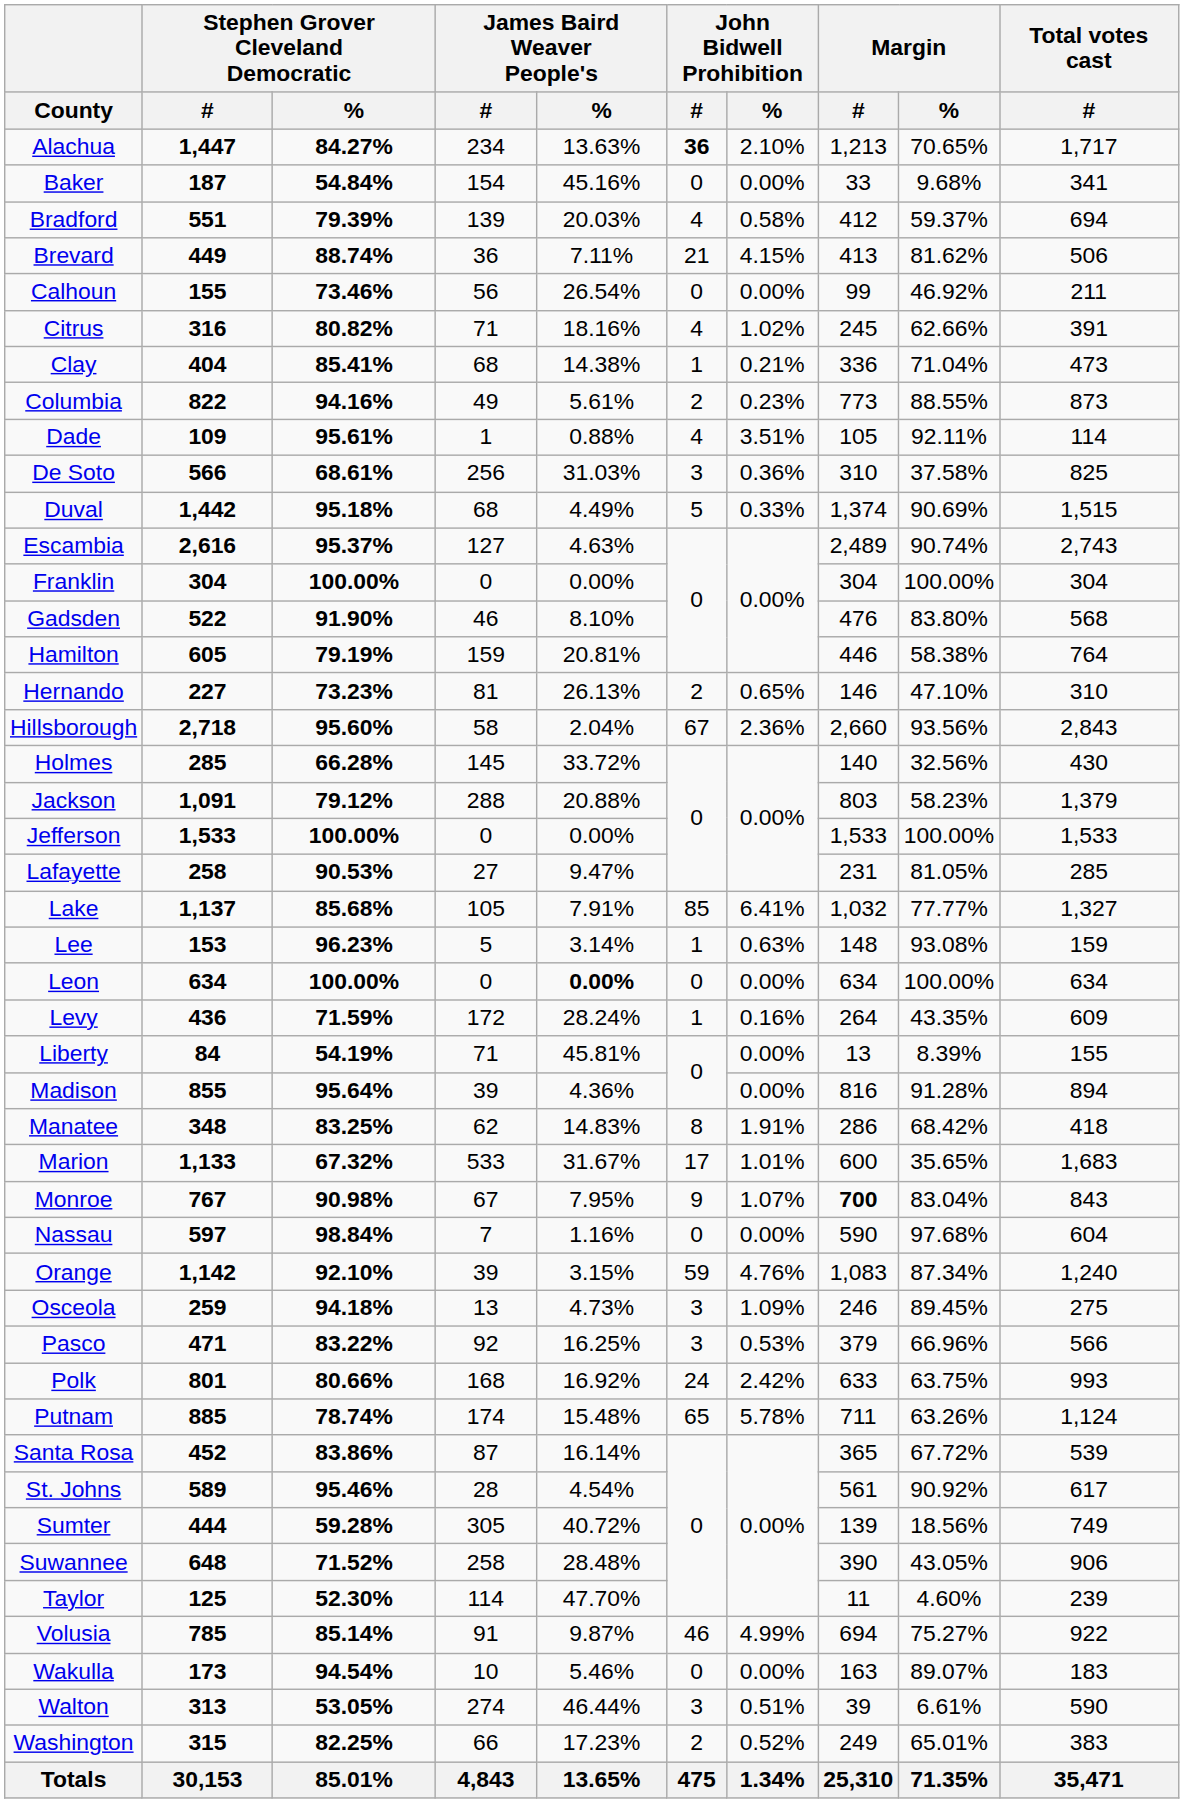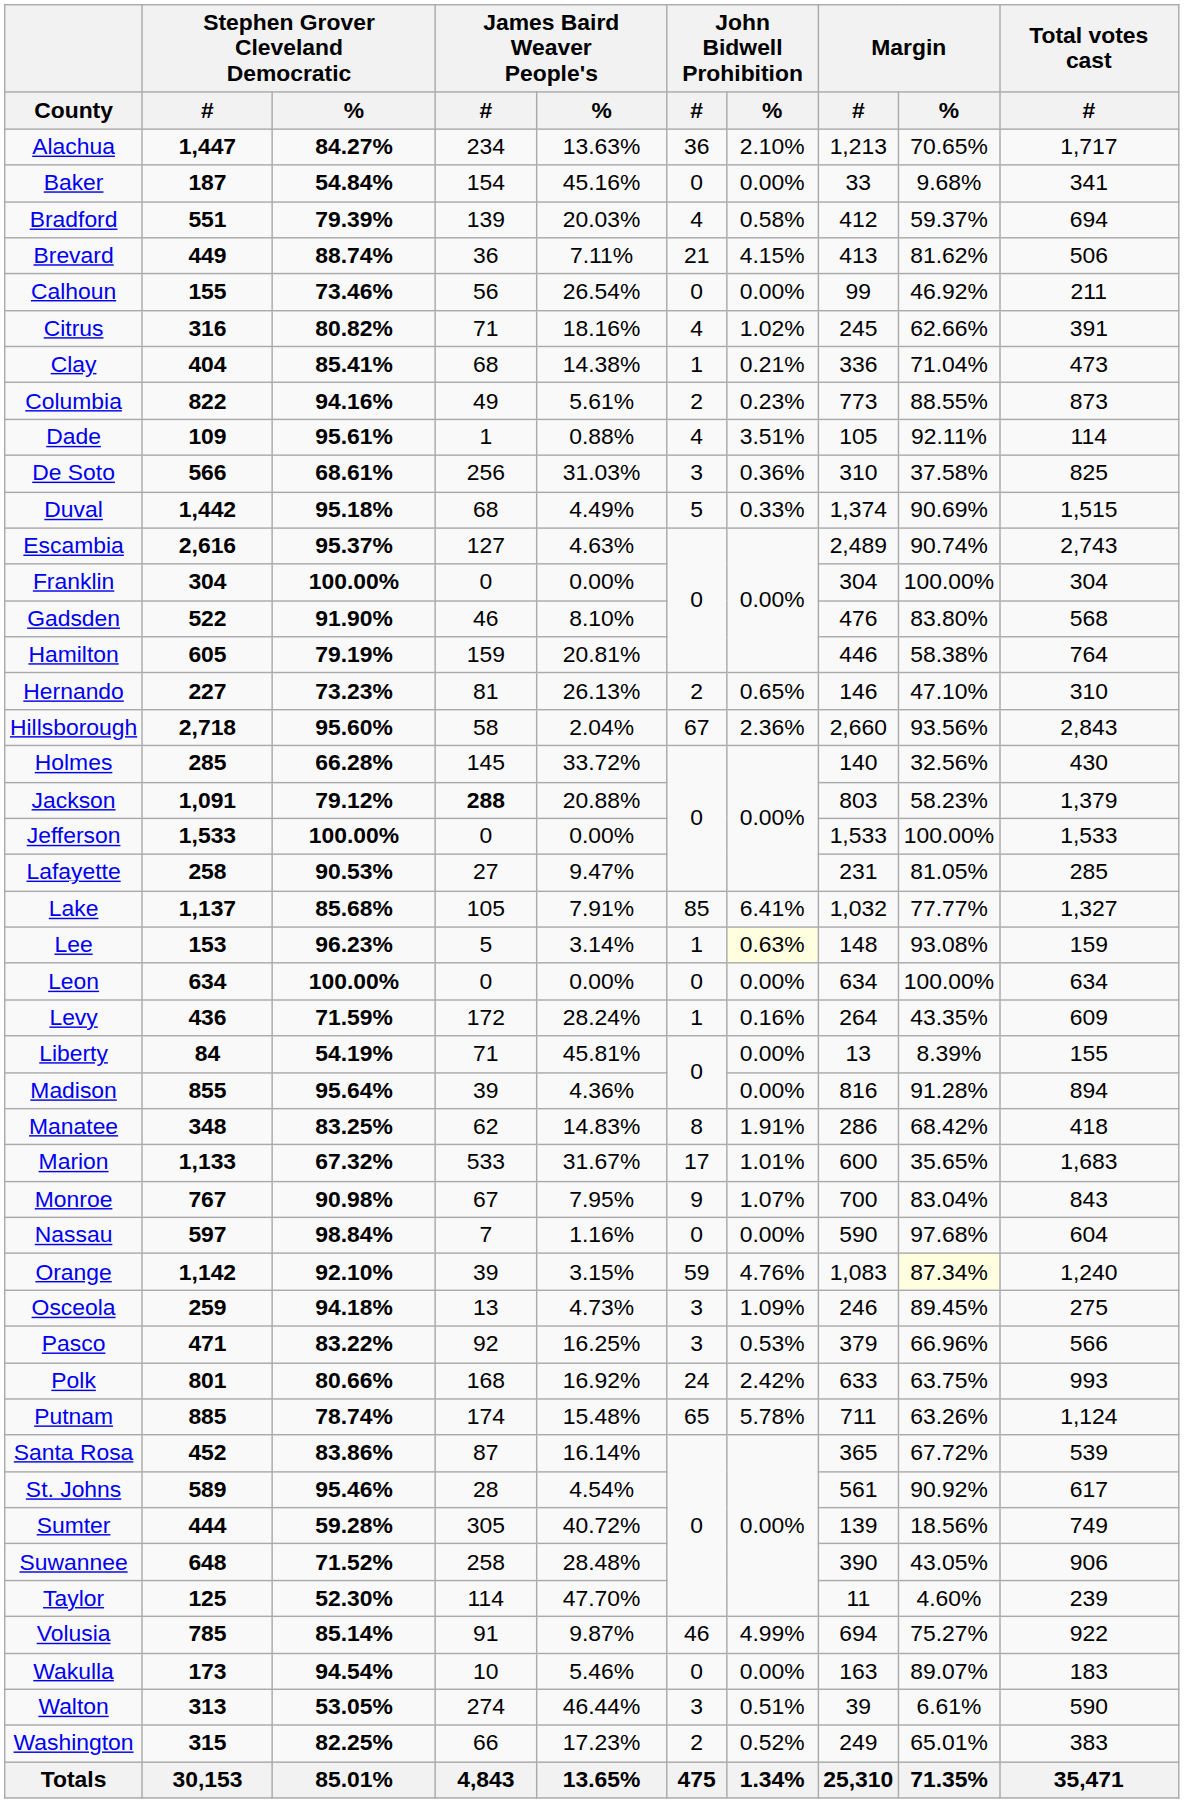Alachua | John Bidwell Prohibition / #: bold -> normal
Jackson | James Baird Weaver People's / #: normal -> bold
Lee | John Bidwell Prohibition / %: no background -> lightyellow background
Leon | James Baird Weaver People's / %: bold -> normal
Monroe | Margin / #: bold -> normal
Orange | Margin / %: no background -> lightyellow background
